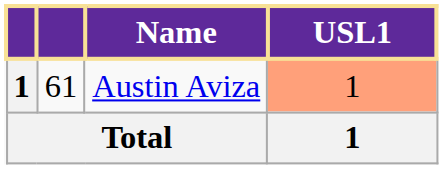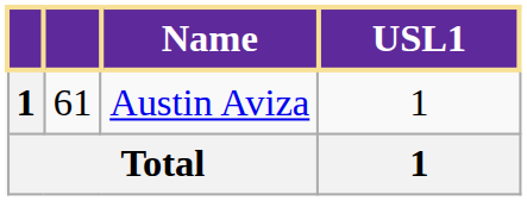Austin Aviza | USL1: lightsalmon background -> no background
